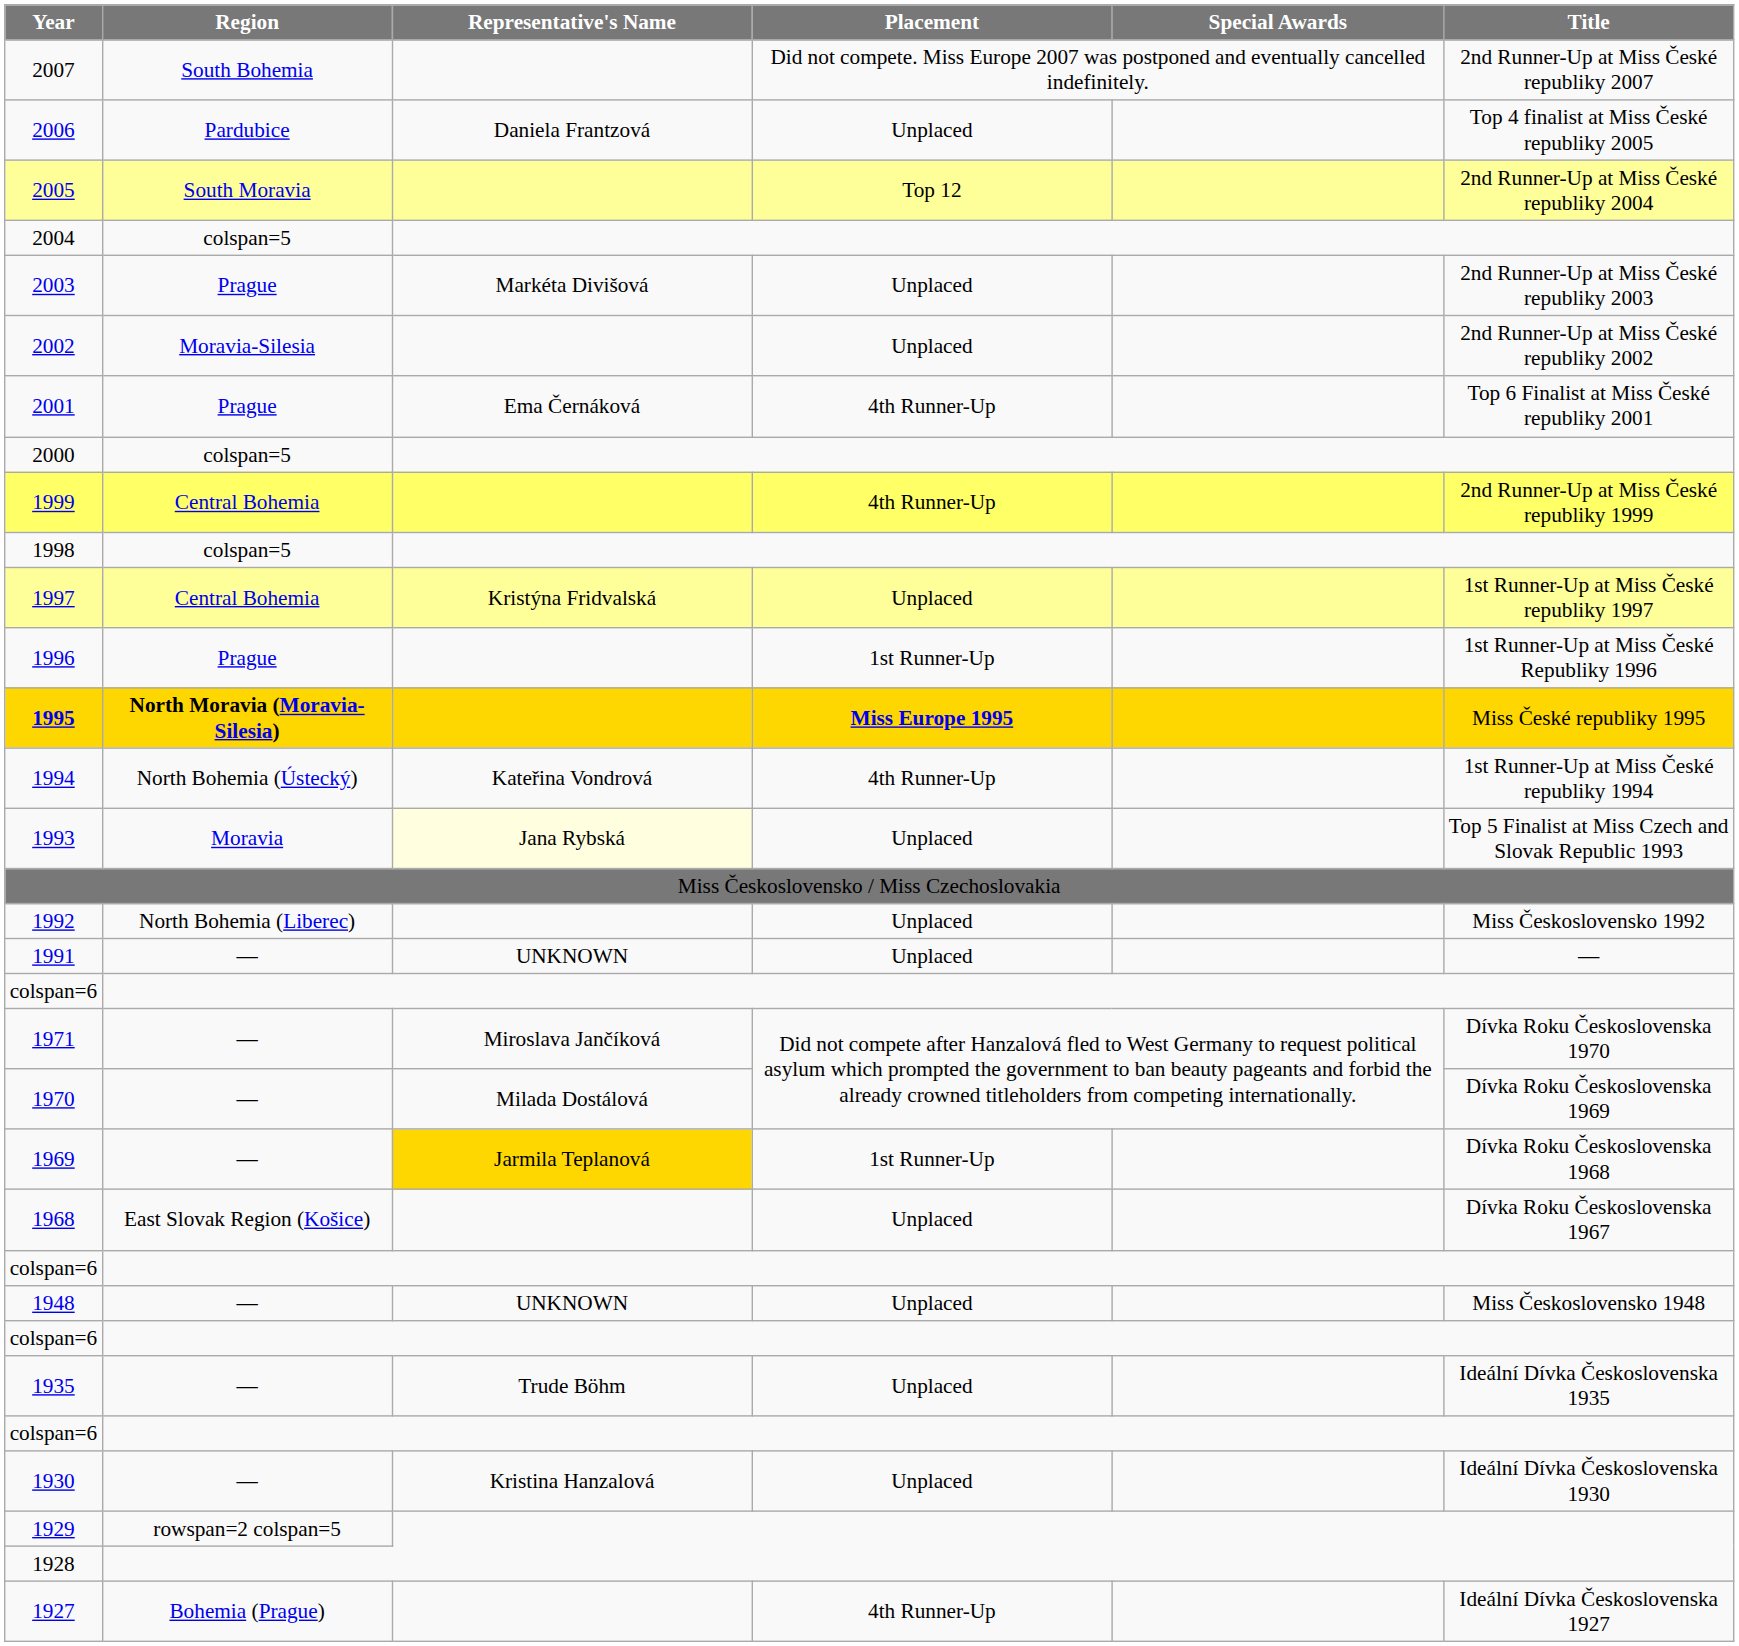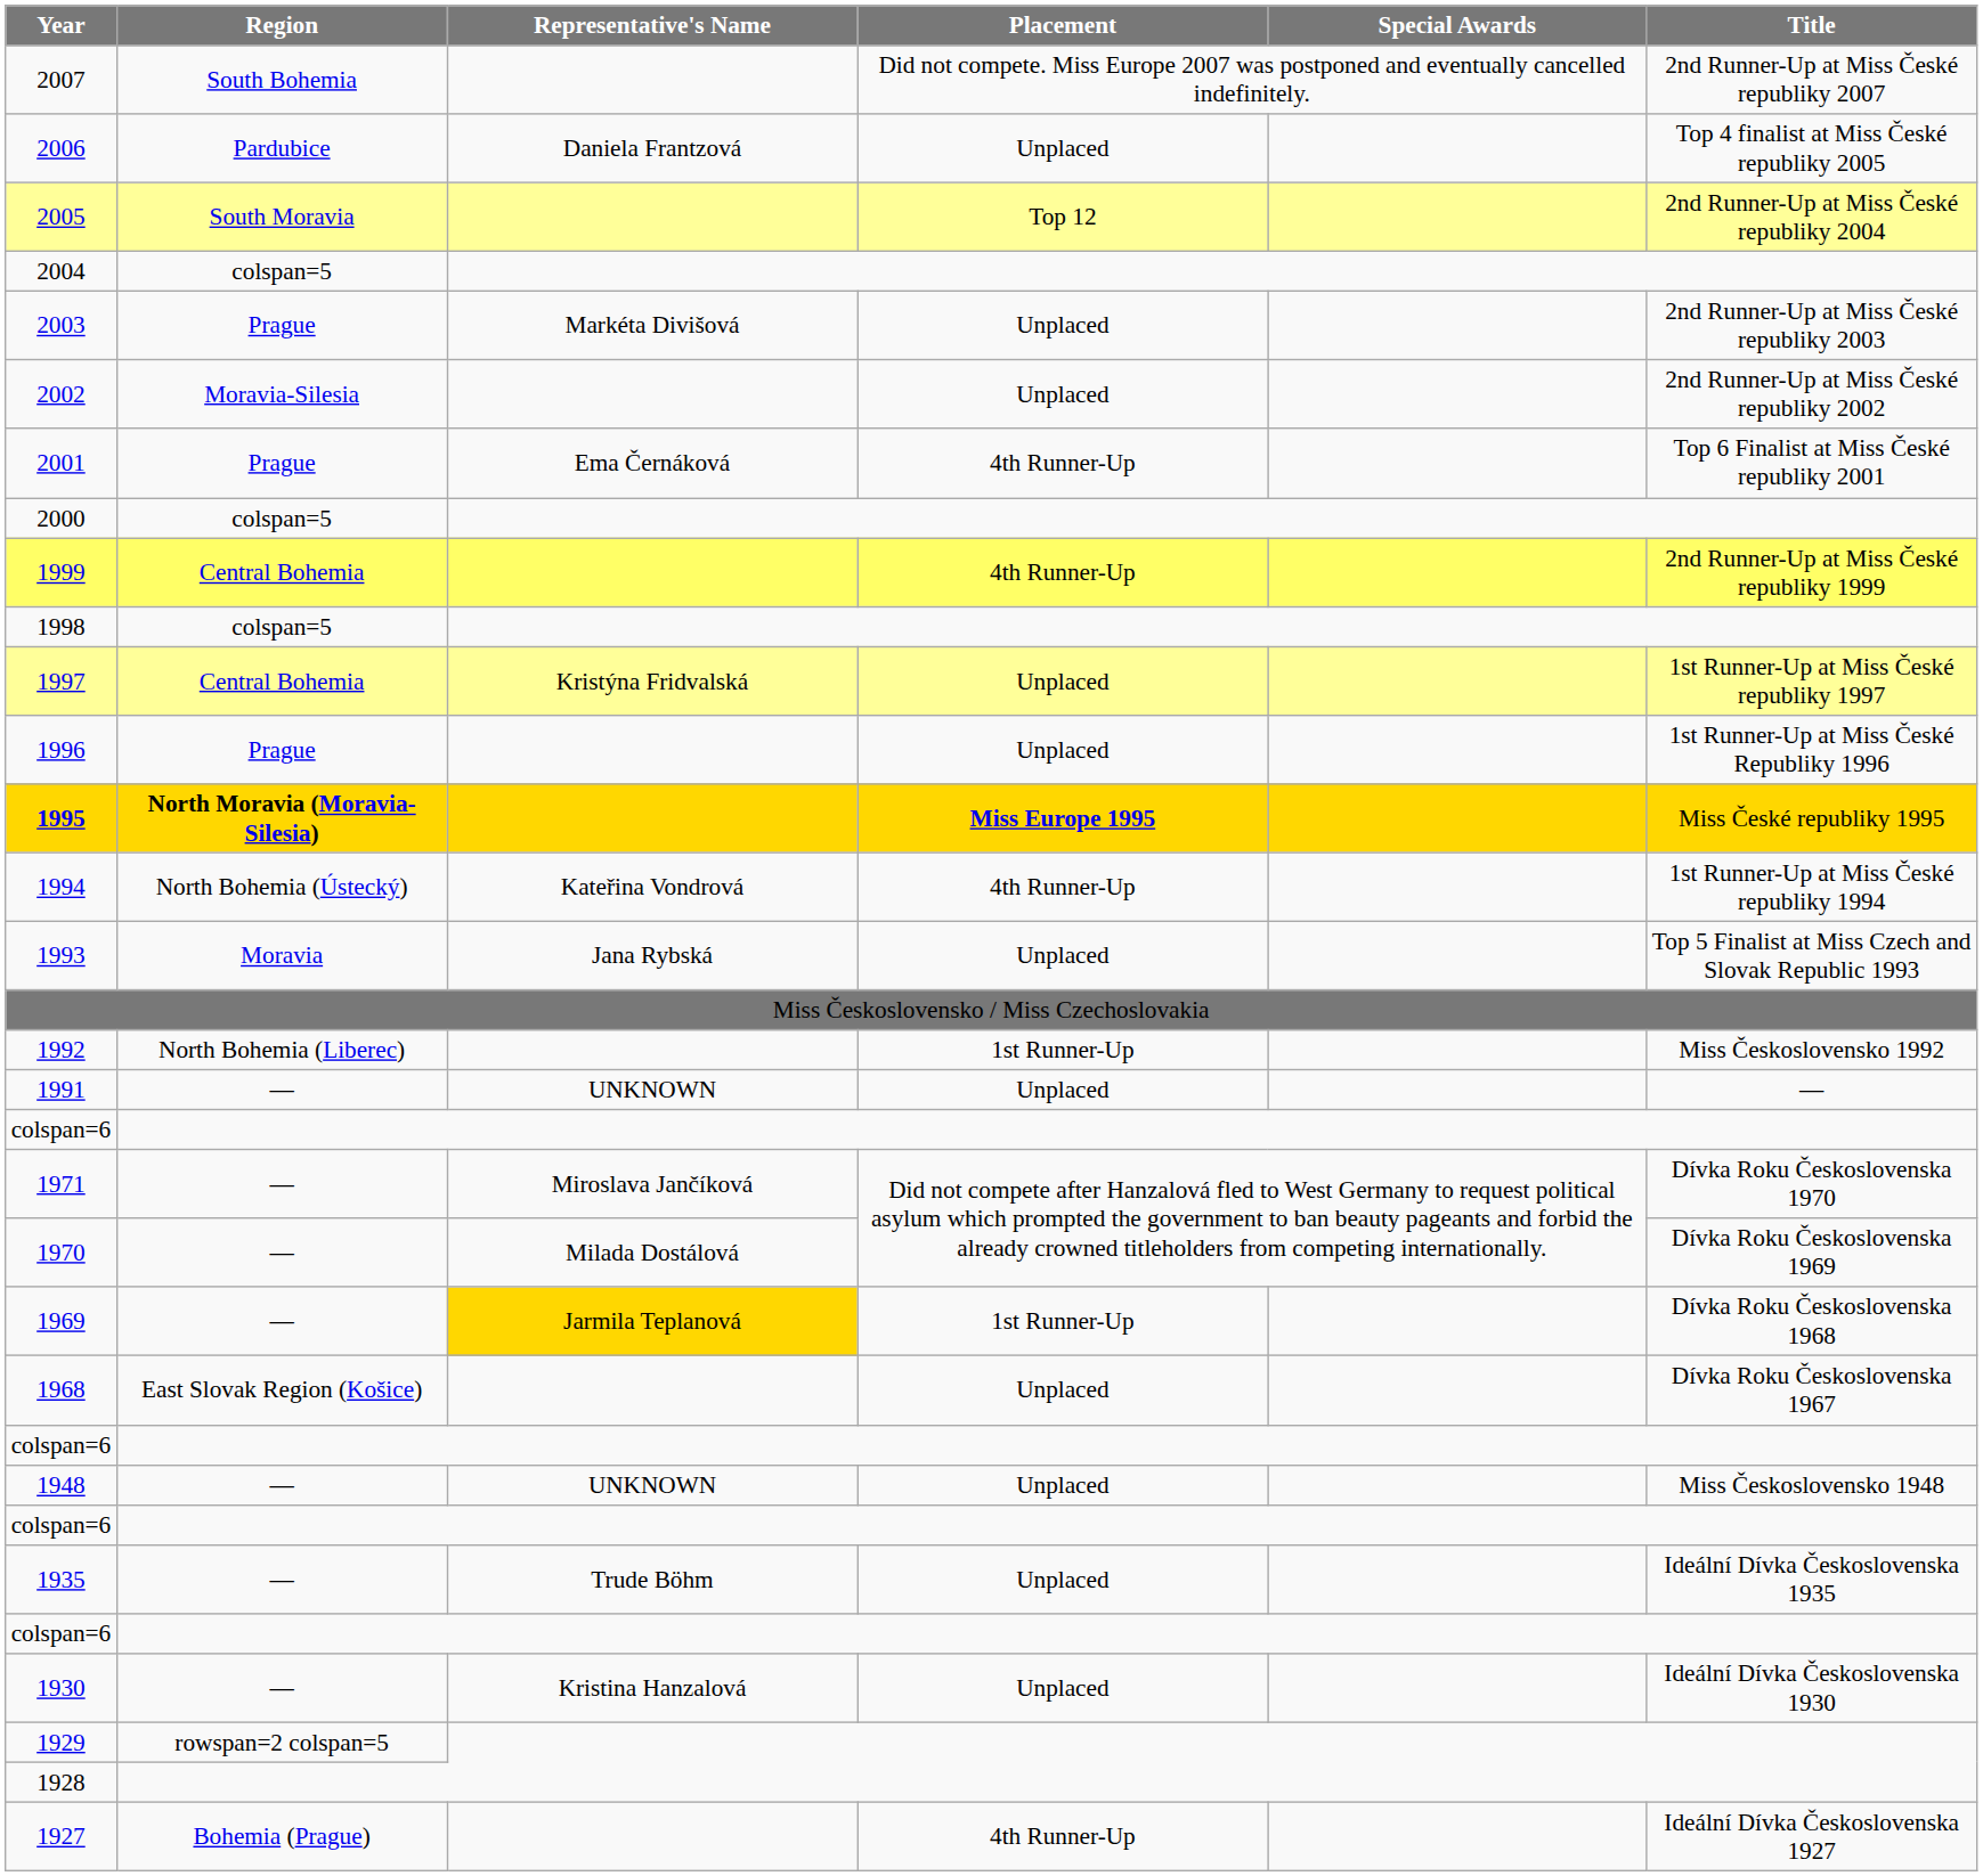1996 | Placement: 1st Runner-Up -> Unplaced
1993 | Representative's Name: lightyellow background -> no background
1992 | Placement: Unplaced -> 1st Runner-Up
